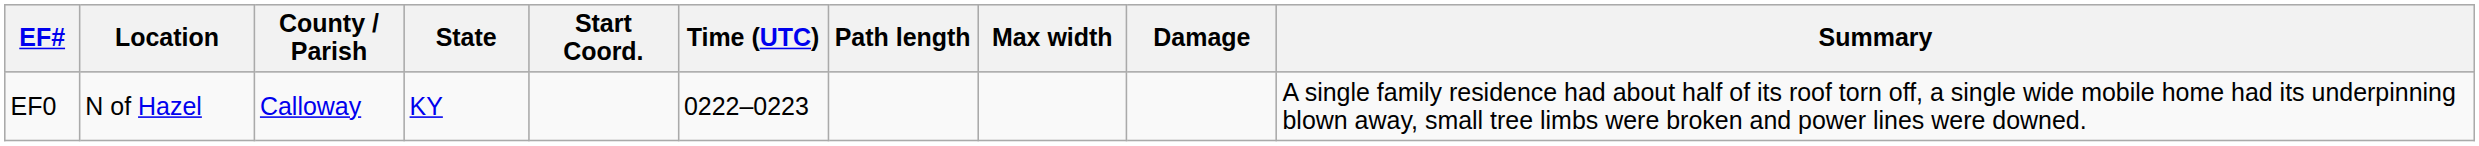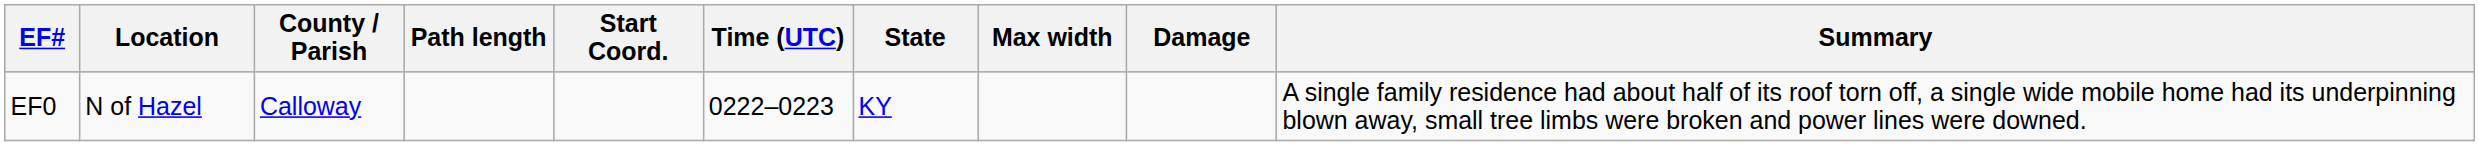columns swapped: State <-> Path length
